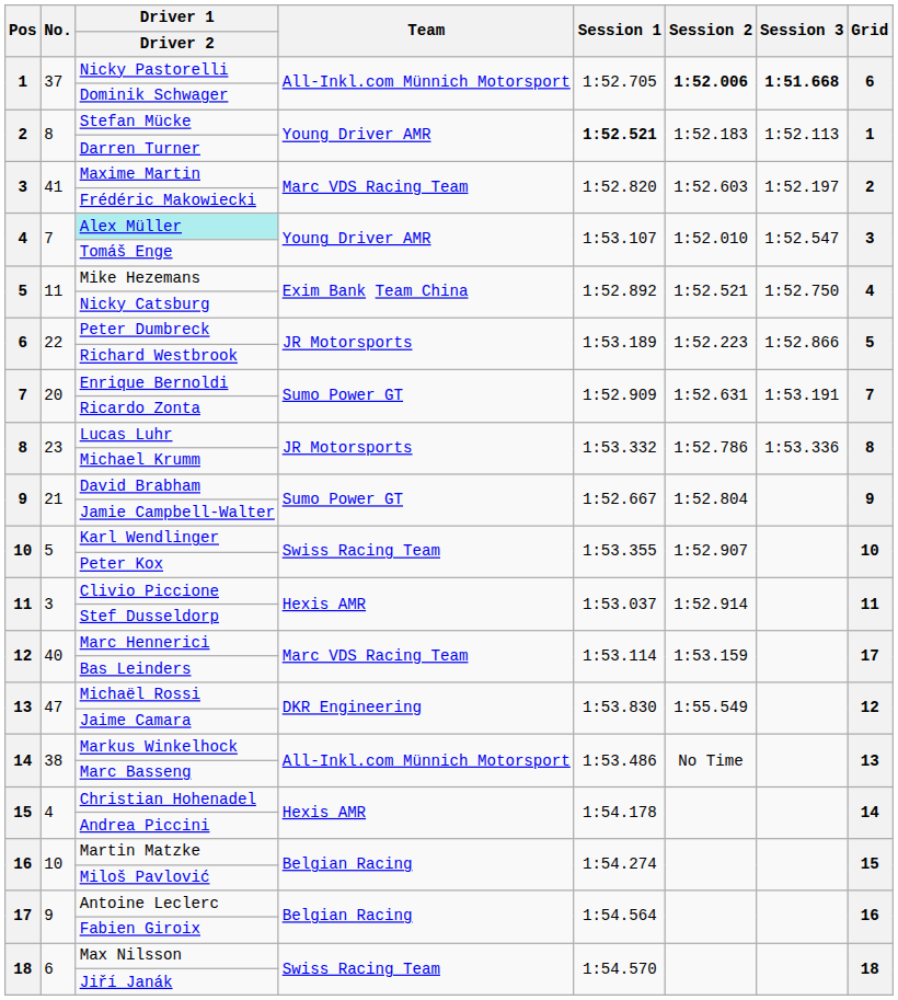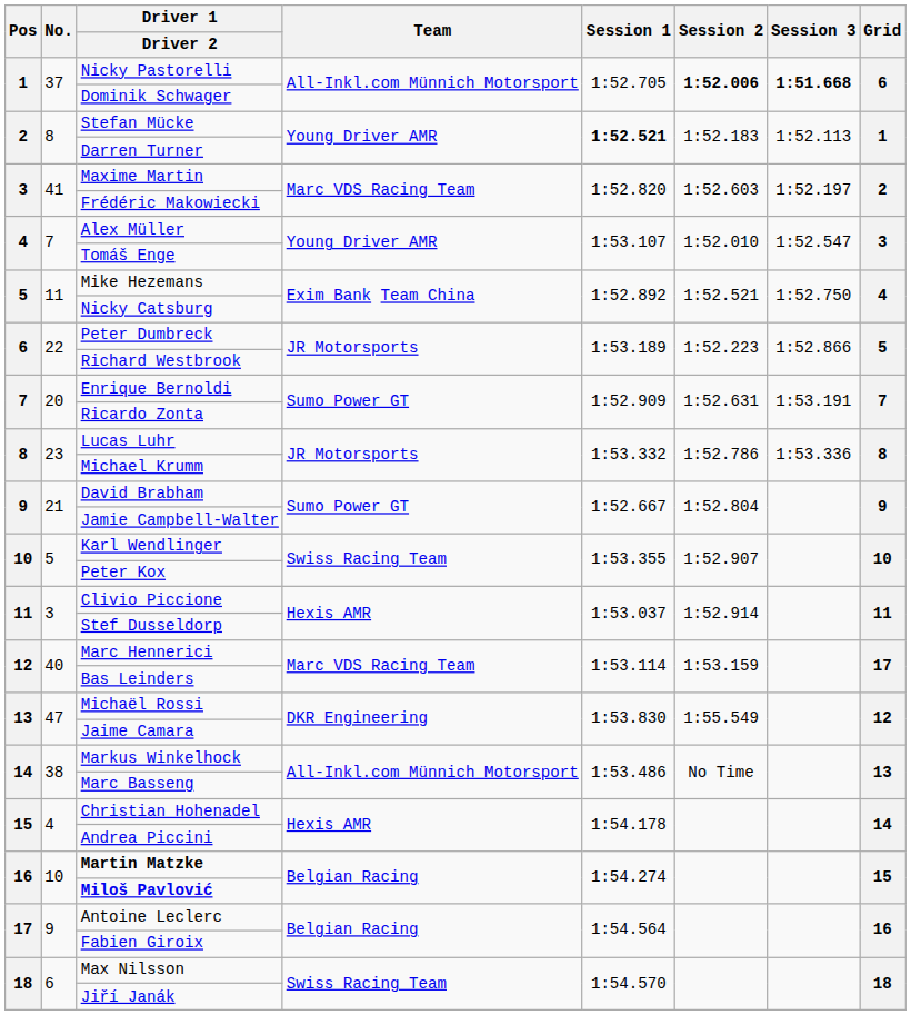Alex Müller | Driver 1 / Driver 2: paleturquoise background -> no background
Martin Matzke | Driver 1 / Driver 2: normal -> bold
Miloš Pavlović | Driver 1 / Driver 2: normal -> bold
